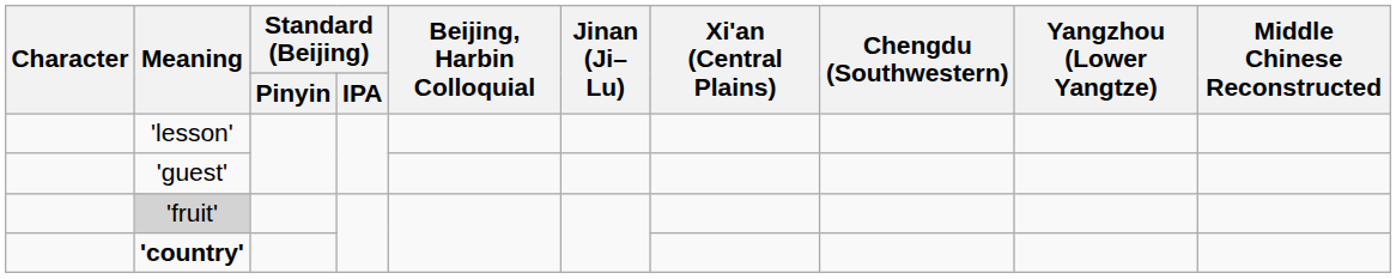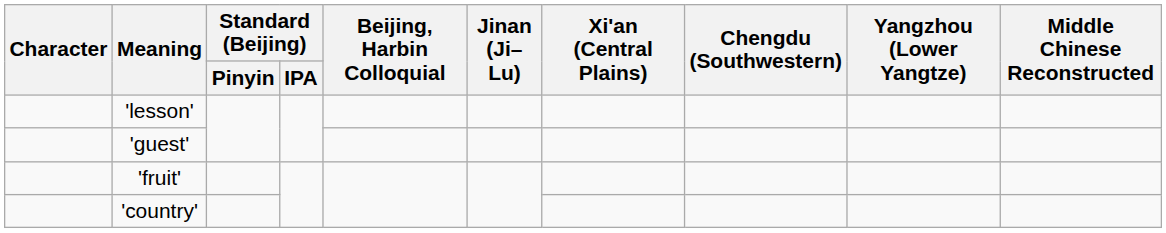'fruit' | Meaning: lightgrey background -> no background
'country' | Meaning: bold -> normal
